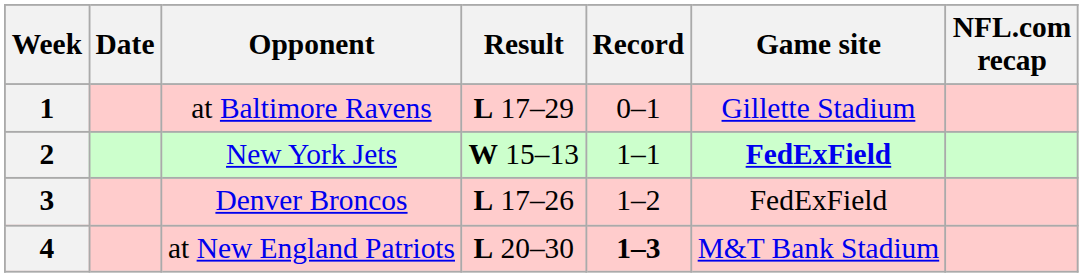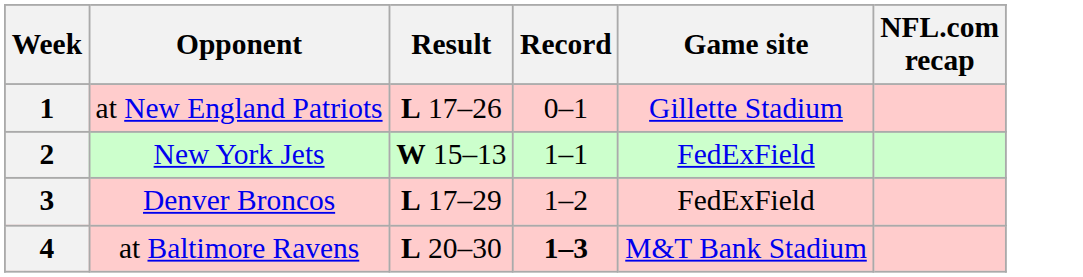- column: Date
1 | Opponent: at Baltimore Ravens -> at New England Patriots
1 | Result: L 17–29 -> L 17–26
2 | Game site: bold -> normal
3 | Result: L 17–26 -> L 17–29
4 | Opponent: at New England Patriots -> at Baltimore Ravens
